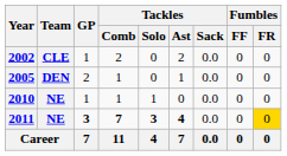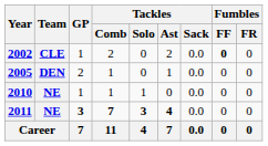2002 | Fumbles / FF: normal -> bold
2011 | Fumbles / FR: gold background -> no background
